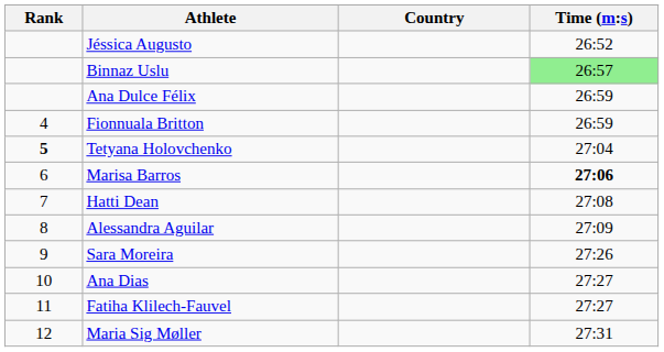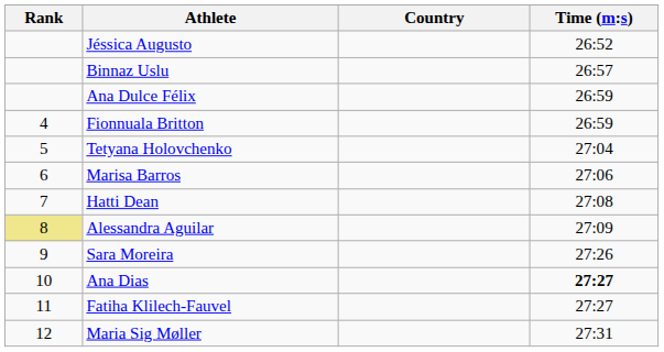Binnaz Uslu | Time (m:s): lightgreen background -> no background
Tetyana Holovchenko | Rank: bold -> normal
Marisa Barros | Time (m:s): bold -> normal
Alessandra Aguilar | Rank: no background -> khaki background
Ana Dias | Time (m:s): normal -> bold
